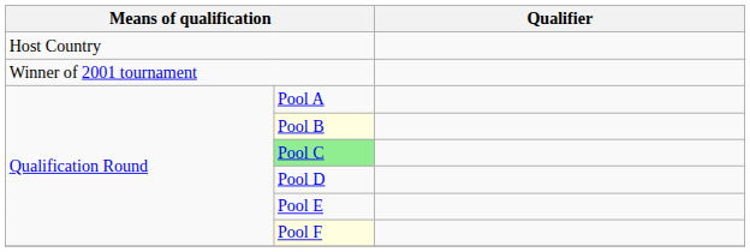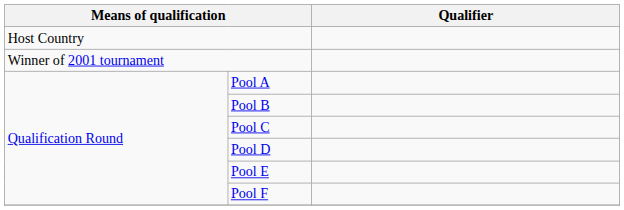Pool B | column 2: lightyellow background -> no background
Pool C | column 2: lightgreen background -> no background
Pool F | column 2: lightyellow background -> no background
